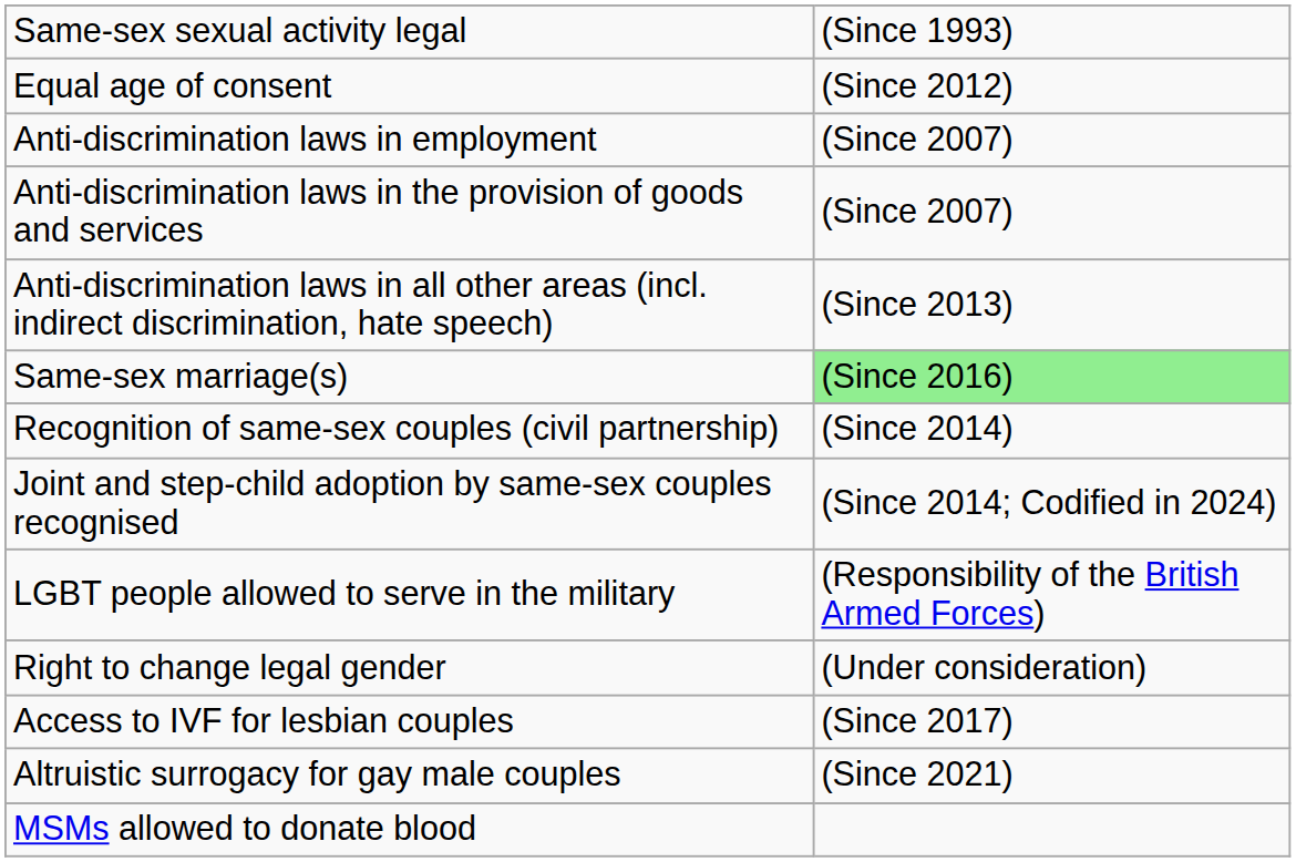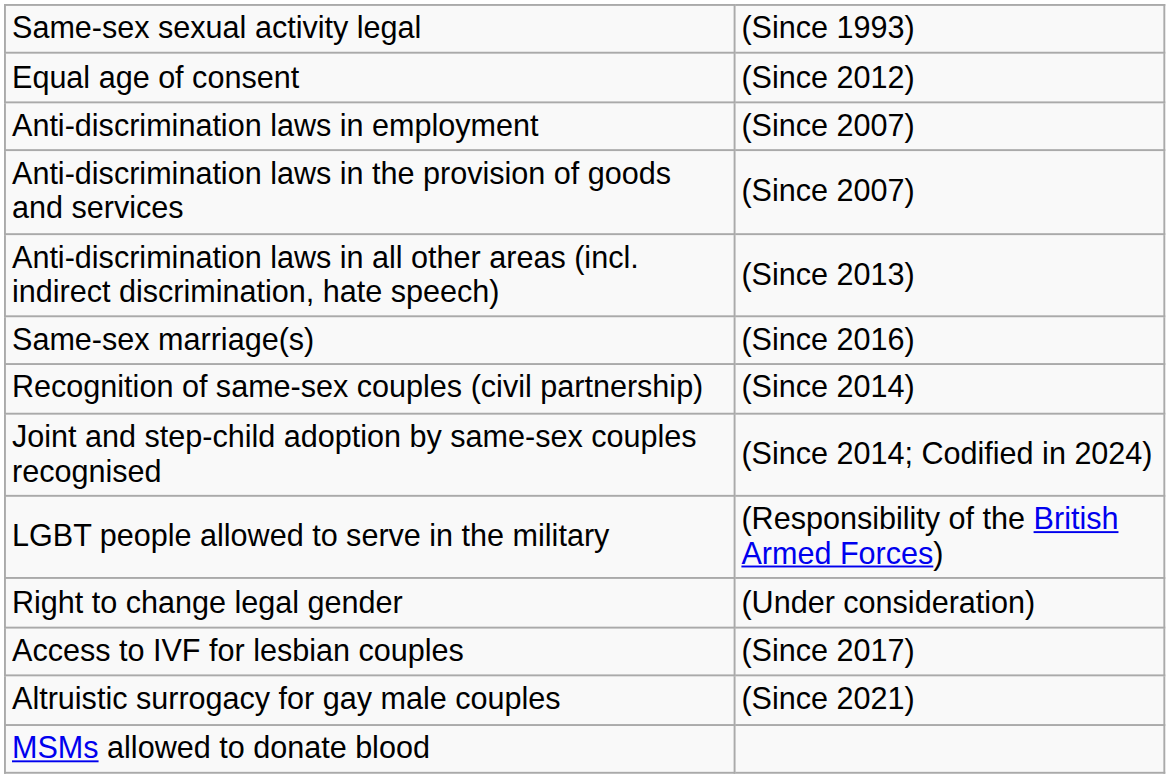Same-sex marriage(s) | column 2: lightgreen background -> no background
